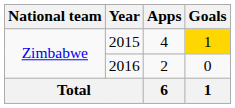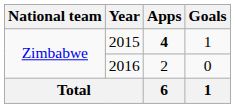2015 | Apps: normal -> bold
2015 | Goals: gold background -> no background
